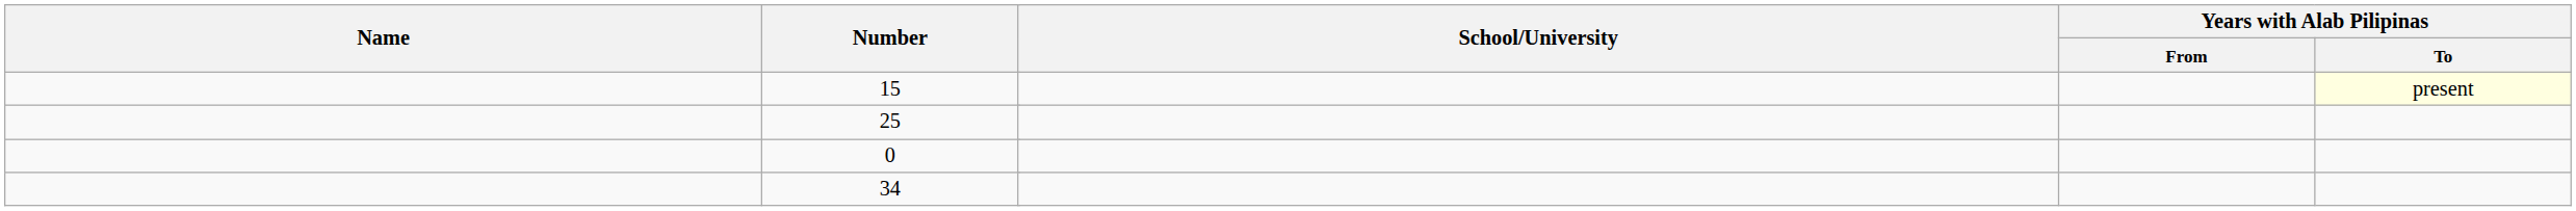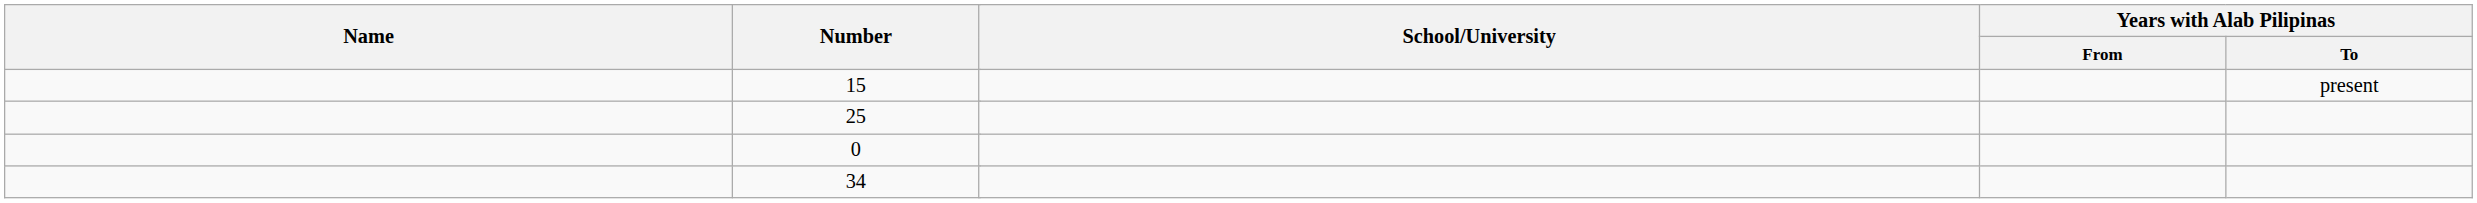15 | Years with Alab Pilipinas / To: lightyellow background -> no background
